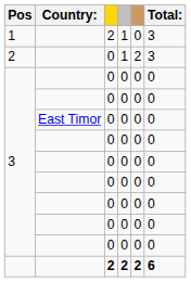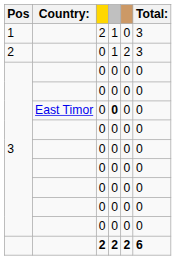3 / East Timor | column 4: normal -> bold
